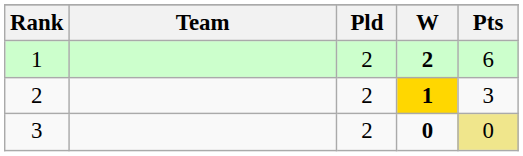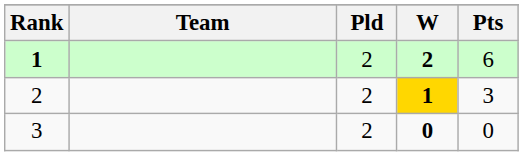row 2 | Rank: normal -> bold
row 4 | Pts: khaki background -> no background
